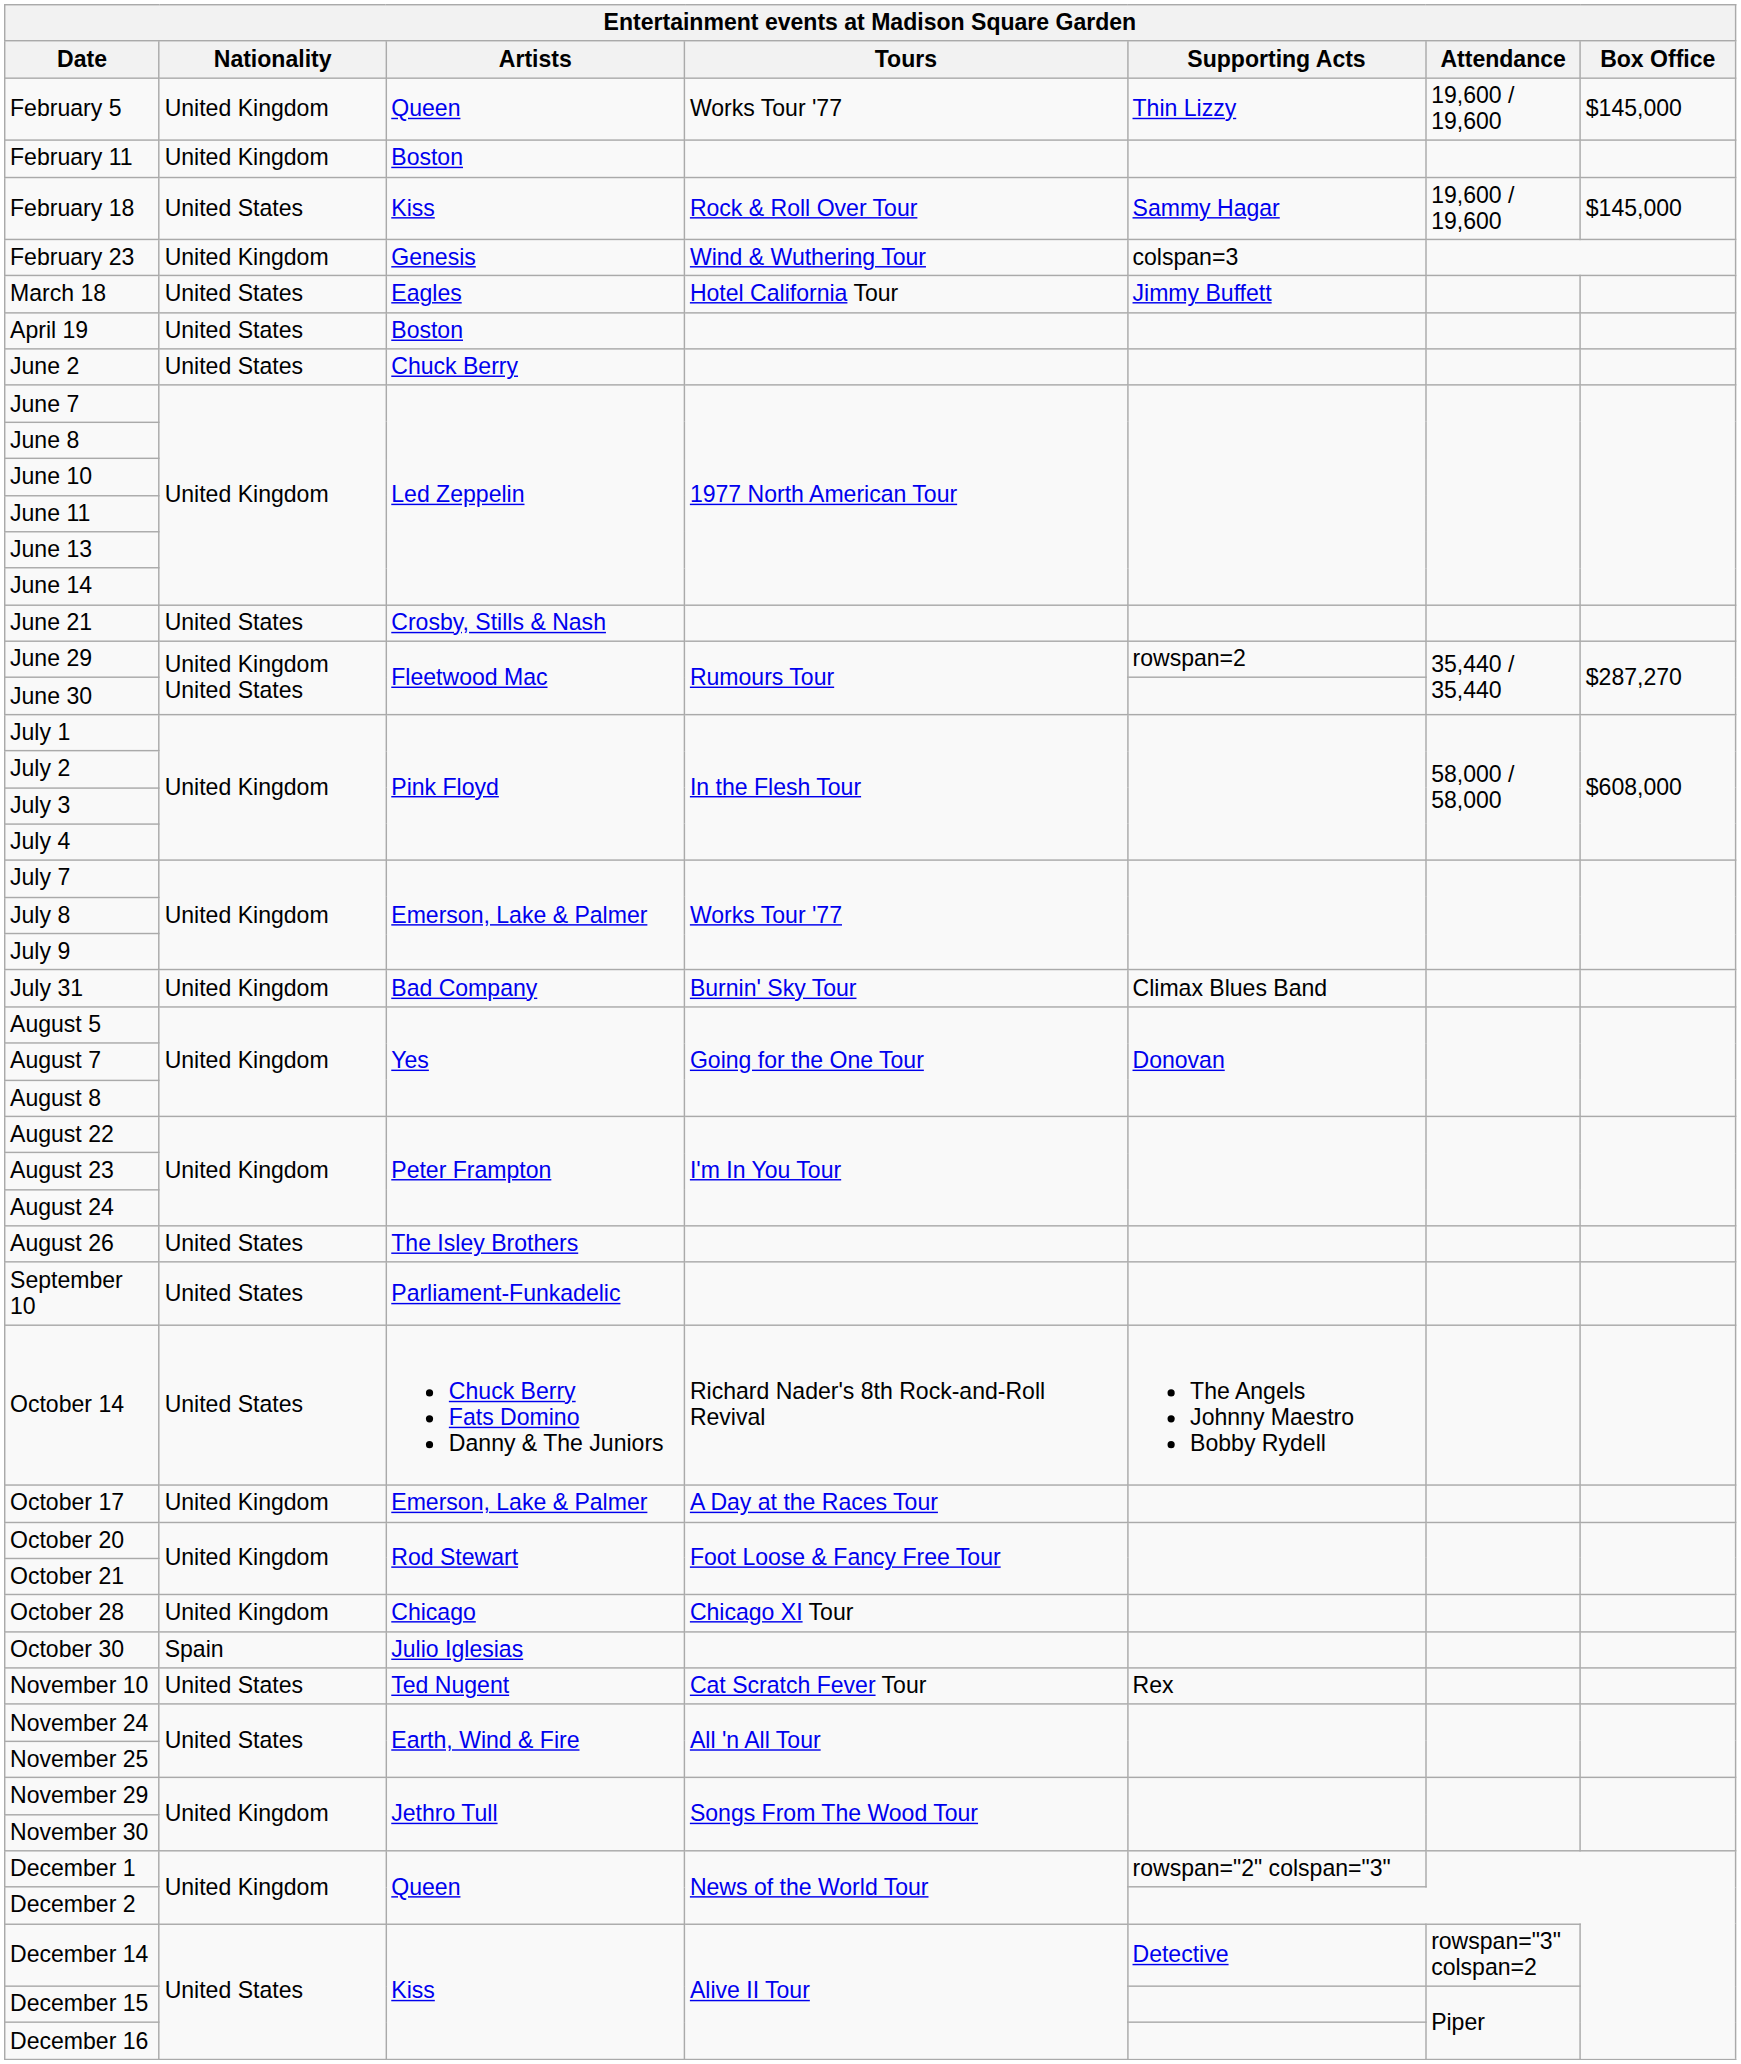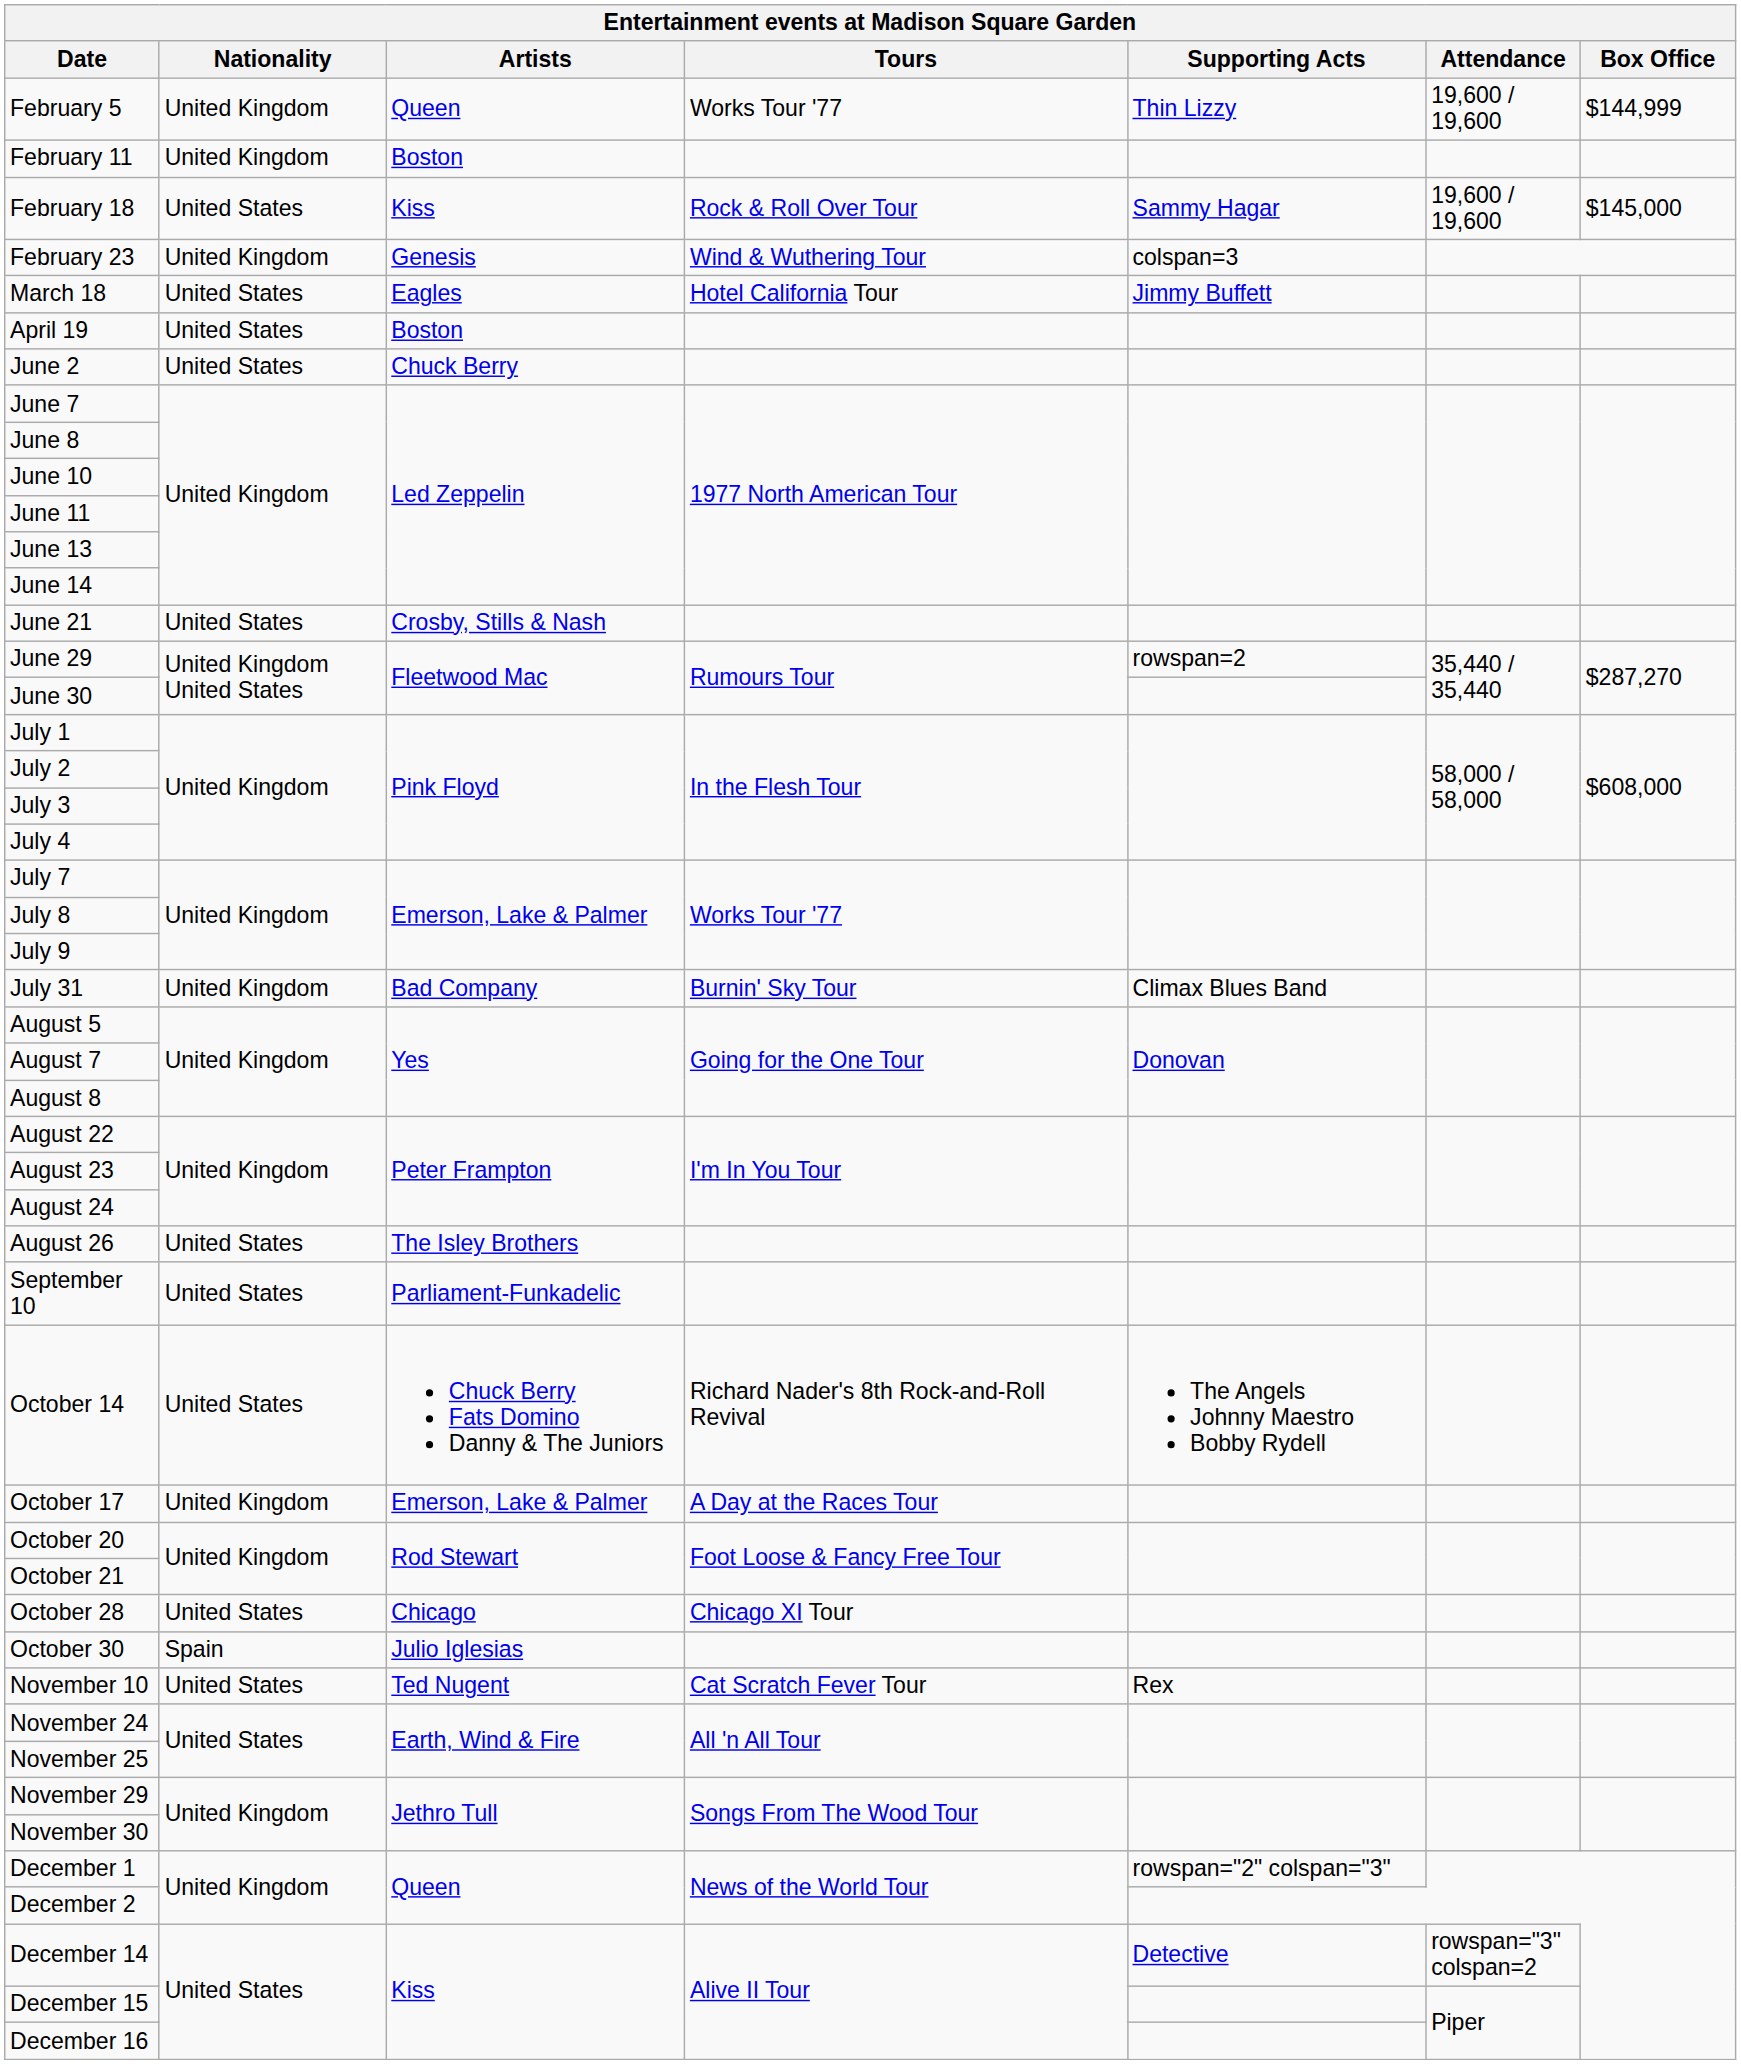February 5 | Box Office: $145,000 -> $144,999
October 28 | Nationality: United Kingdom -> United States
